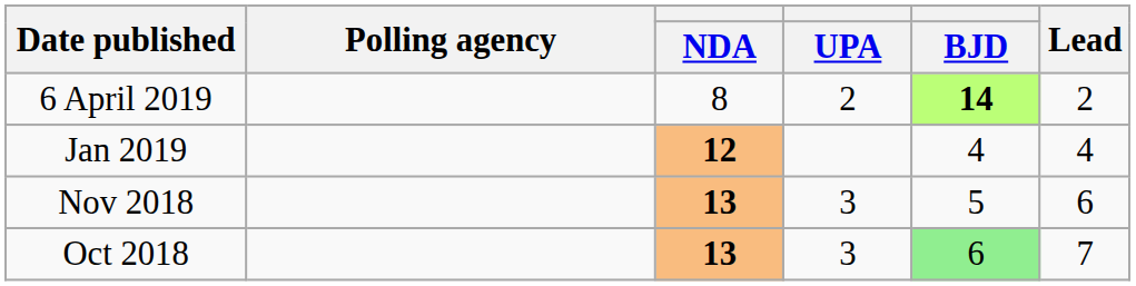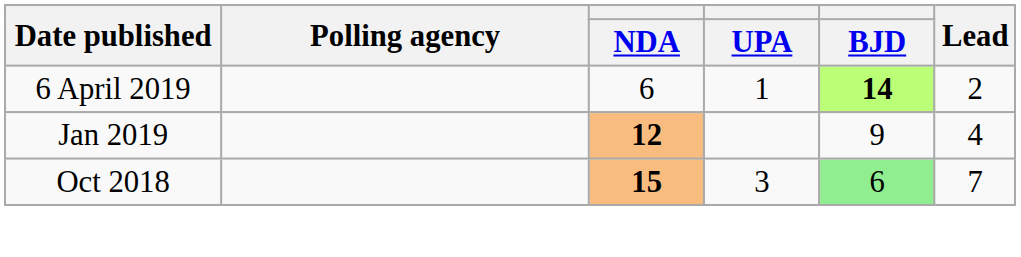6 April 2019 | NDA: 8 -> 6
6 April 2019 | UPA: 2 -> 1
Jan 2019 | BJD: 4 -> 9
- row: Nov 2018 | 13 | 3 | 5 | 6
Oct 2018 | NDA: 13 -> 15
